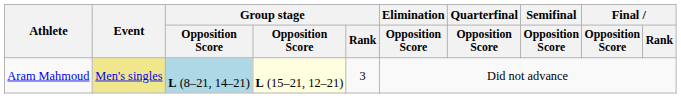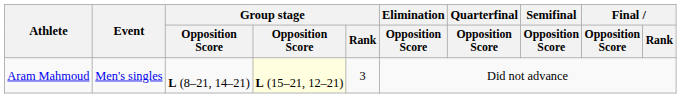Aram Mahmoud | Event: khaki background -> no background
Aram Mahmoud | column 3: lightblue background -> no background
